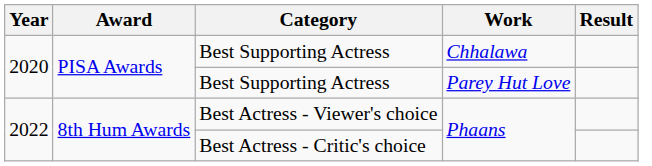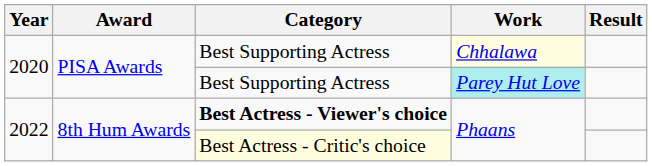Best Supporting Actress / Chhalawa | Work: no background -> lightyellow background
Best Supporting Actress / Parey Hut Love | Work: no background -> paleturquoise background
Best Actress - Viewer's choice | Category: normal -> bold
Best Actress - Critic's choice | Category: no background -> lightyellow background
